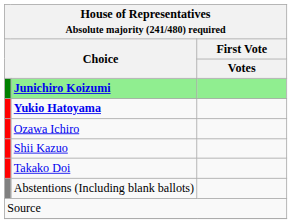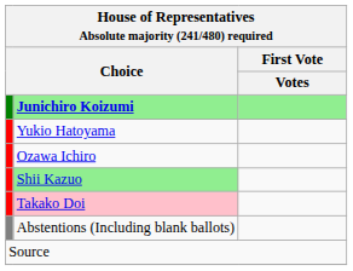Yukio Hatoyama | column 2: bold -> normal
Shii Kazuo | column 2: no background -> lightgreen background
Takako Doi | column 2: no background -> pink background
